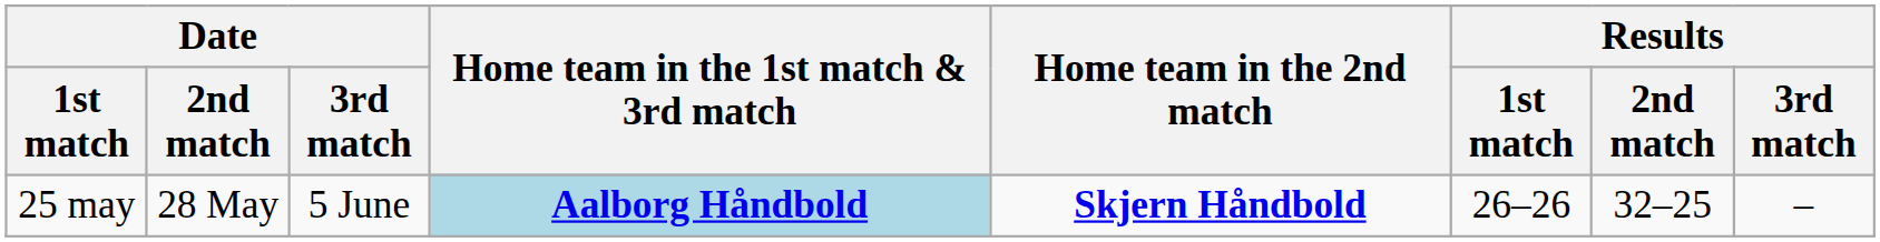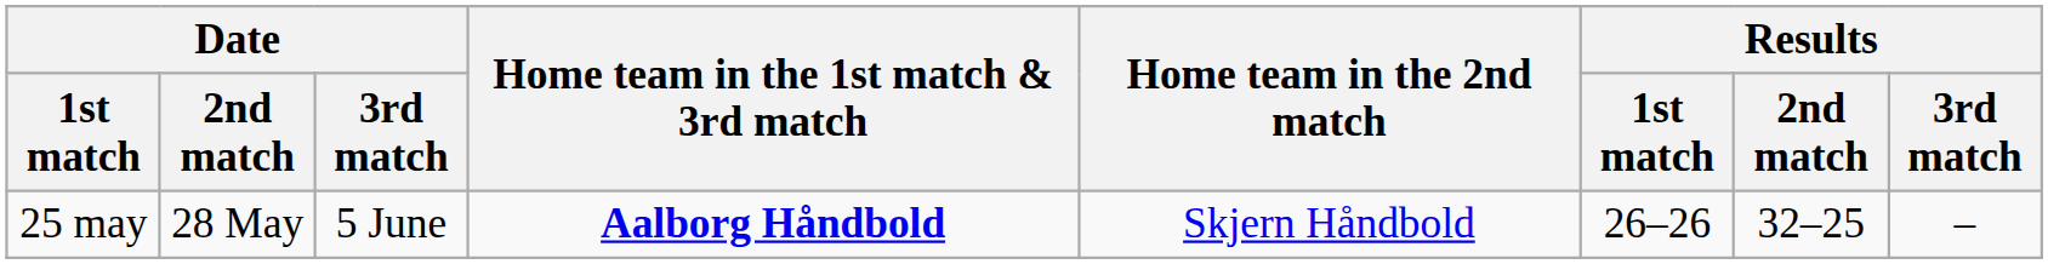25 may | Home team in the 1st match & 3rd match: lightblue background -> no background
25 may | Home team in the 2nd match: bold -> normal
